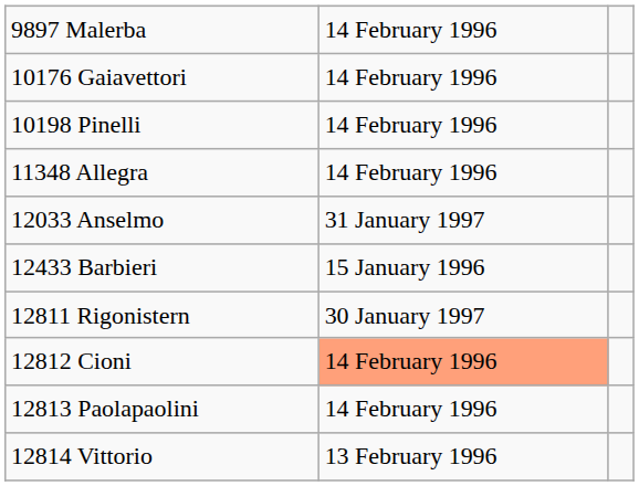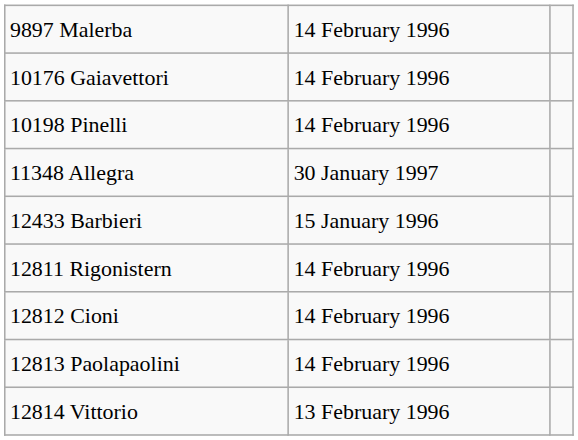11348 Allegra | column 2: 14 February 1996 -> 30 January 1997
- row: 12033 Anselmo | 31 January 1997
12811 Rigonistern | column 2: 30 January 1997 -> 14 February 1996
12812 Cioni | column 2: lightsalmon background -> no background
